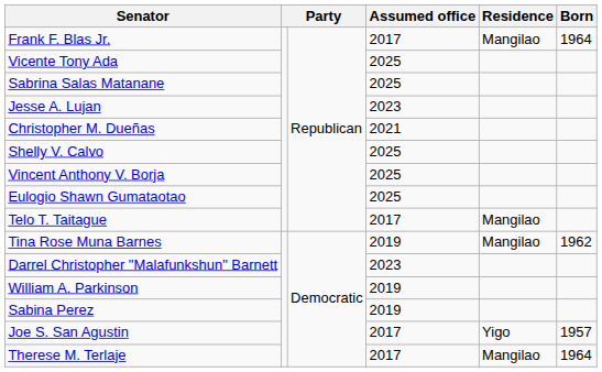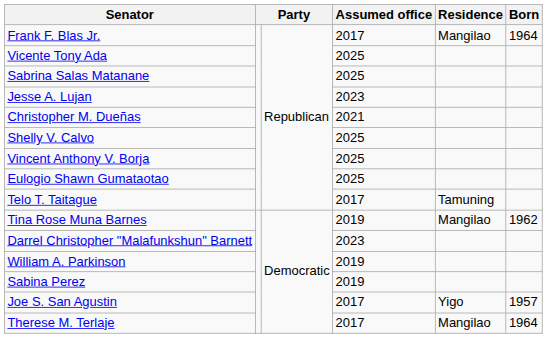Telo T. Taitague | Residence: Mangilao -> Tamuning
